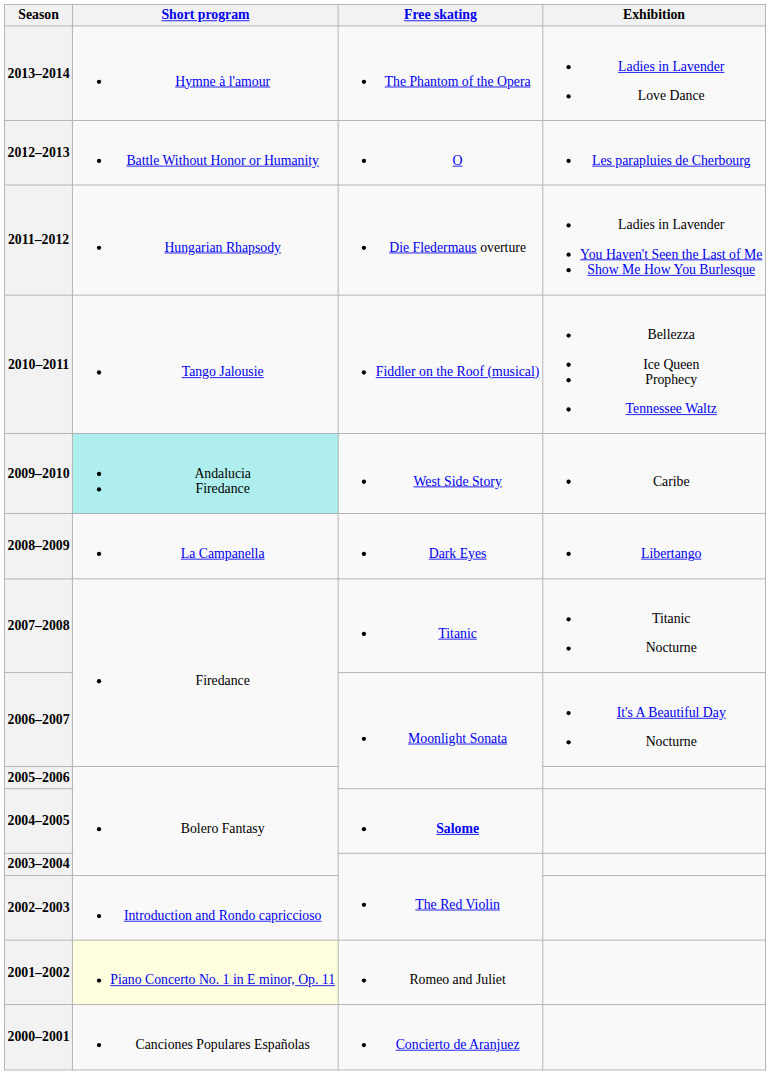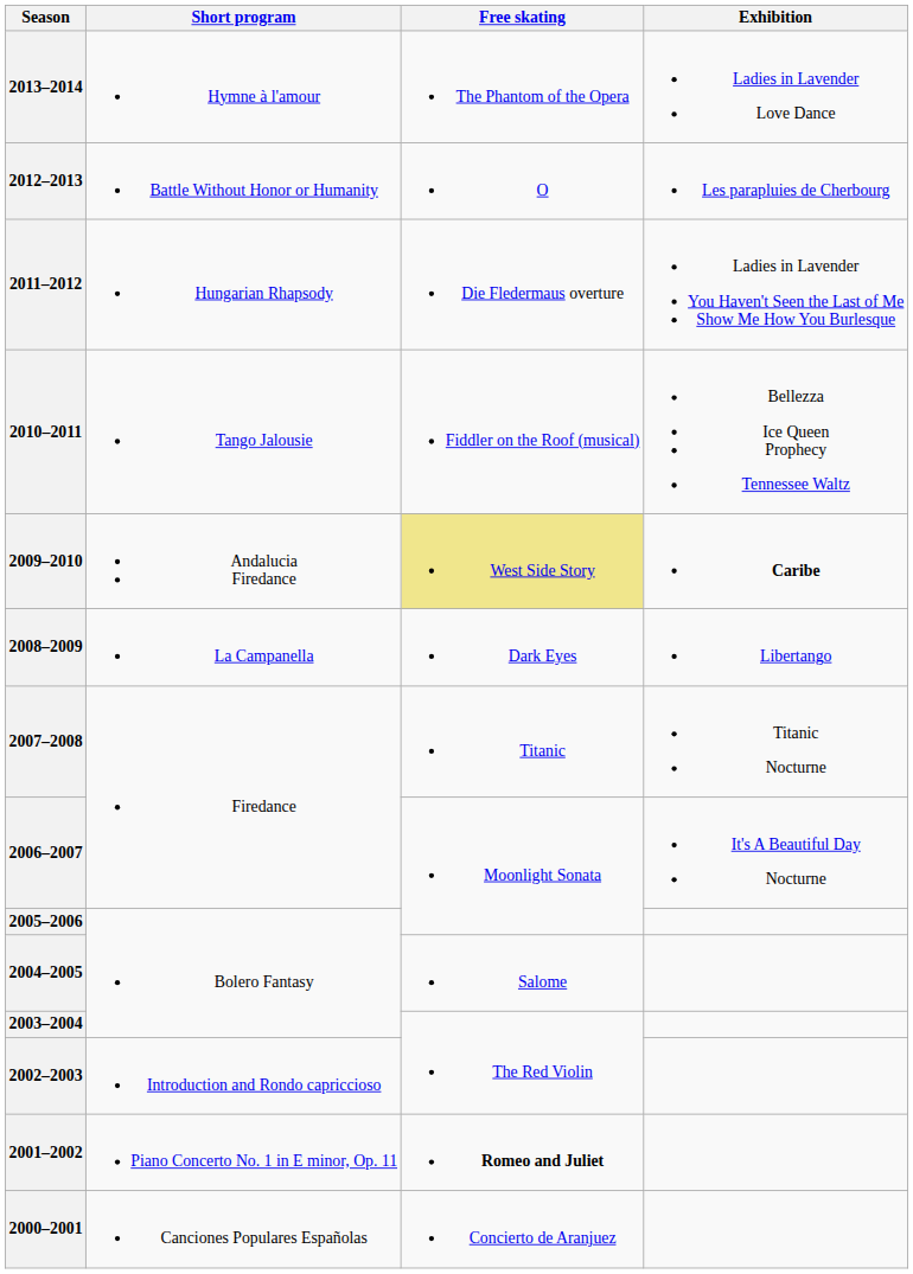2009–2010 | Short program: paleturquoise background -> no background
2009–2010 | Free skating: no background -> khaki background
2009–2010 | Exhibition: normal -> bold
2004–2005 | Free skating: bold -> normal
2001–2002 | Short program: lightyellow background -> no background
2001–2002 | Free skating: normal -> bold
